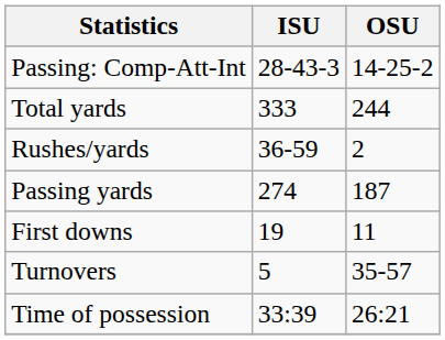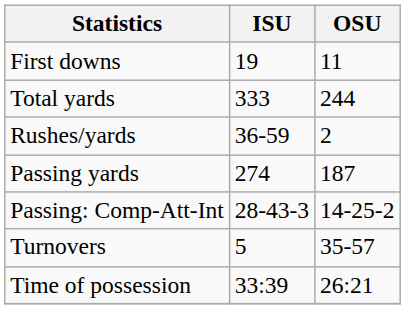rows swapped: First downs <-> Passing: Comp-Att-Int
